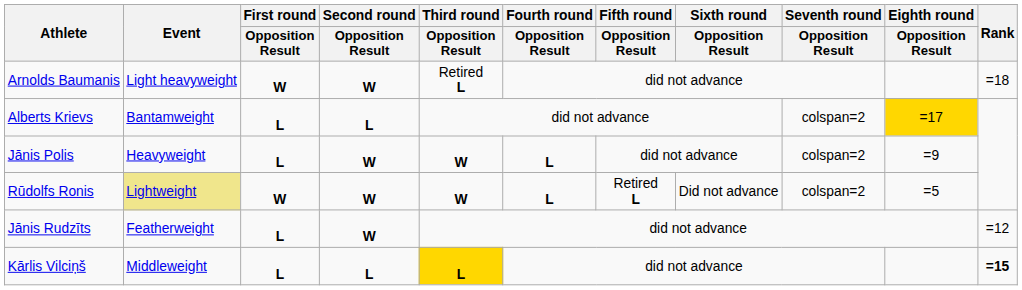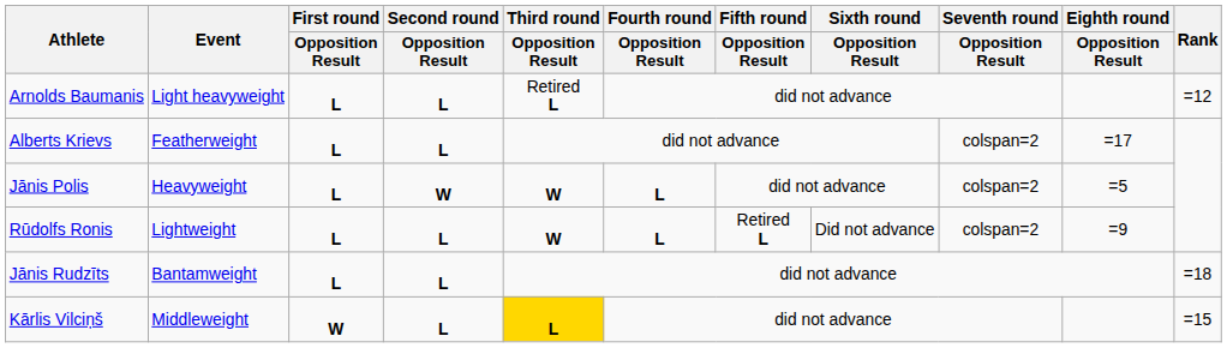Arnolds Baumanis | First round / Opposition Result: W -> L
Arnolds Baumanis | Second round / Opposition Result: W -> L
Arnolds Baumanis | Rank: =18 -> =12
Alberts Krievs | Event: Bantamweight -> Featherweight
Alberts Krievs | Eighth round / Opposition Result: gold background -> no background
Jānis Polis | Eighth round / Opposition Result: =9 -> =5
Rūdolfs Ronis | Event: khaki background -> no background
Rūdolfs Ronis | First round / Opposition Result: W -> L
Rūdolfs Ronis | Second round / Opposition Result: W -> L
Rūdolfs Ronis | Eighth round / Opposition Result: =5 -> =9
Jānis Rudzīts | Event: Featherweight -> Bantamweight
Jānis Rudzīts | Second round / Opposition Result: W -> L
Jānis Rudzīts | Rank: =12 -> =18
Kārlis Vilciņš | First round / Opposition Result: L -> W
Kārlis Vilciņš | Rank: bold -> normal
